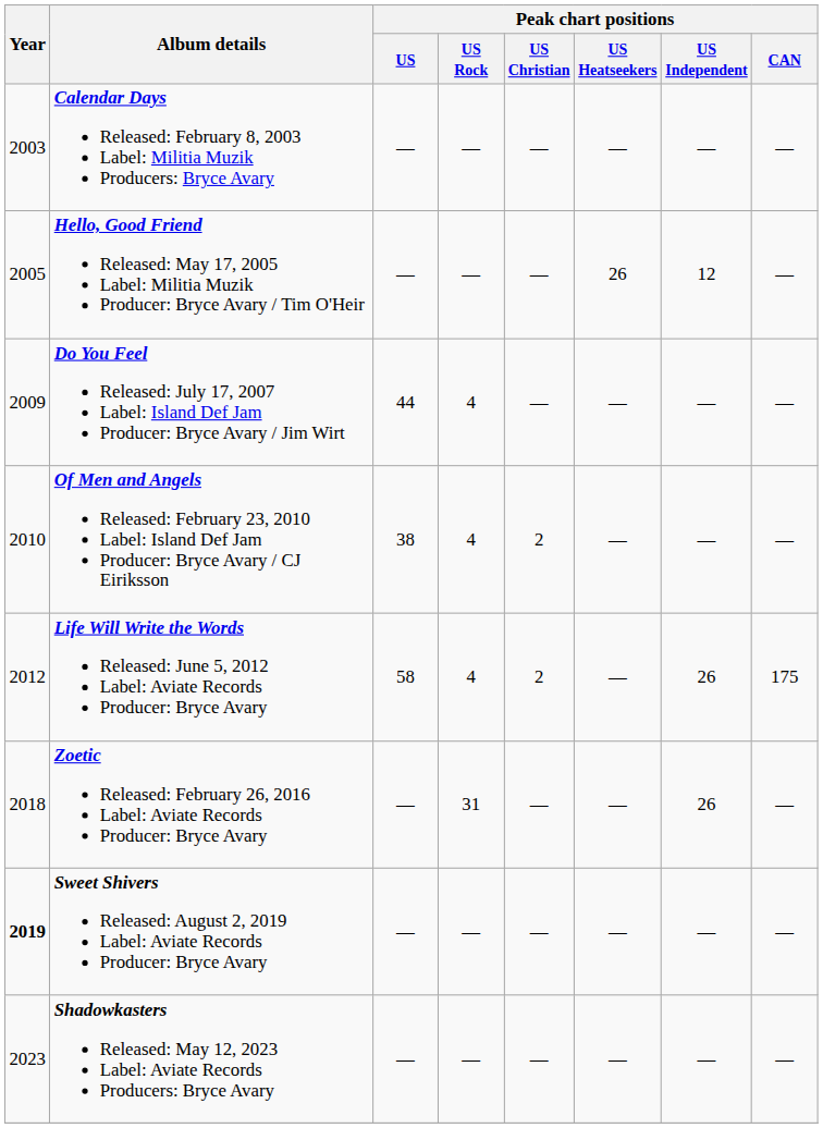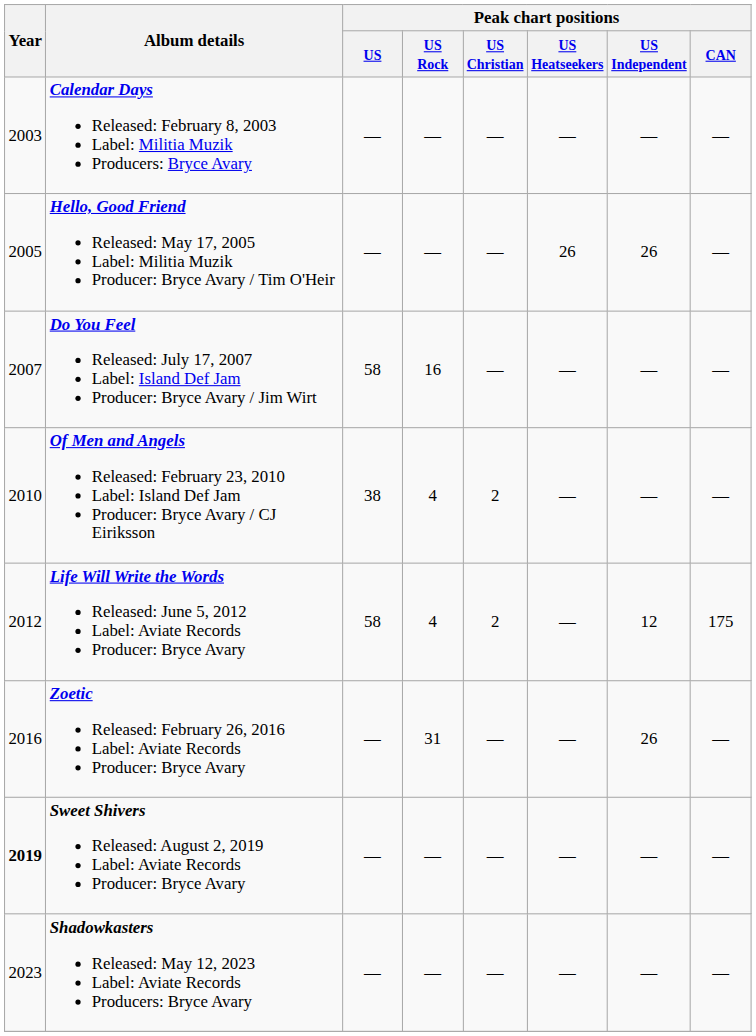row 4 | Peak chart positions / US Independent: 12 -> 26
row 5 | Year: 2009 -> 2007
row 5 | Peak chart positions / US: 44 -> 58
row 5 | Peak chart positions / US Rock: 4 -> 16
row 7 | Peak chart positions / US Independent: 26 -> 12
row 8 | Year: 2018 -> 2016
